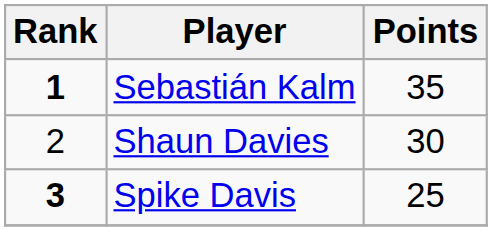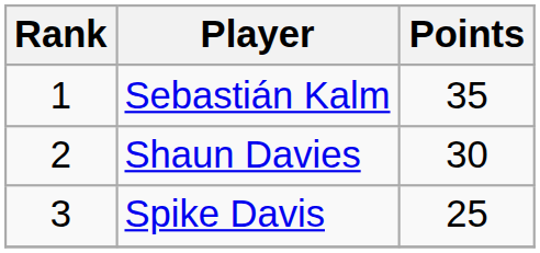Sebastián Kalm | Rank: bold -> normal
Spike Davis | Rank: bold -> normal
